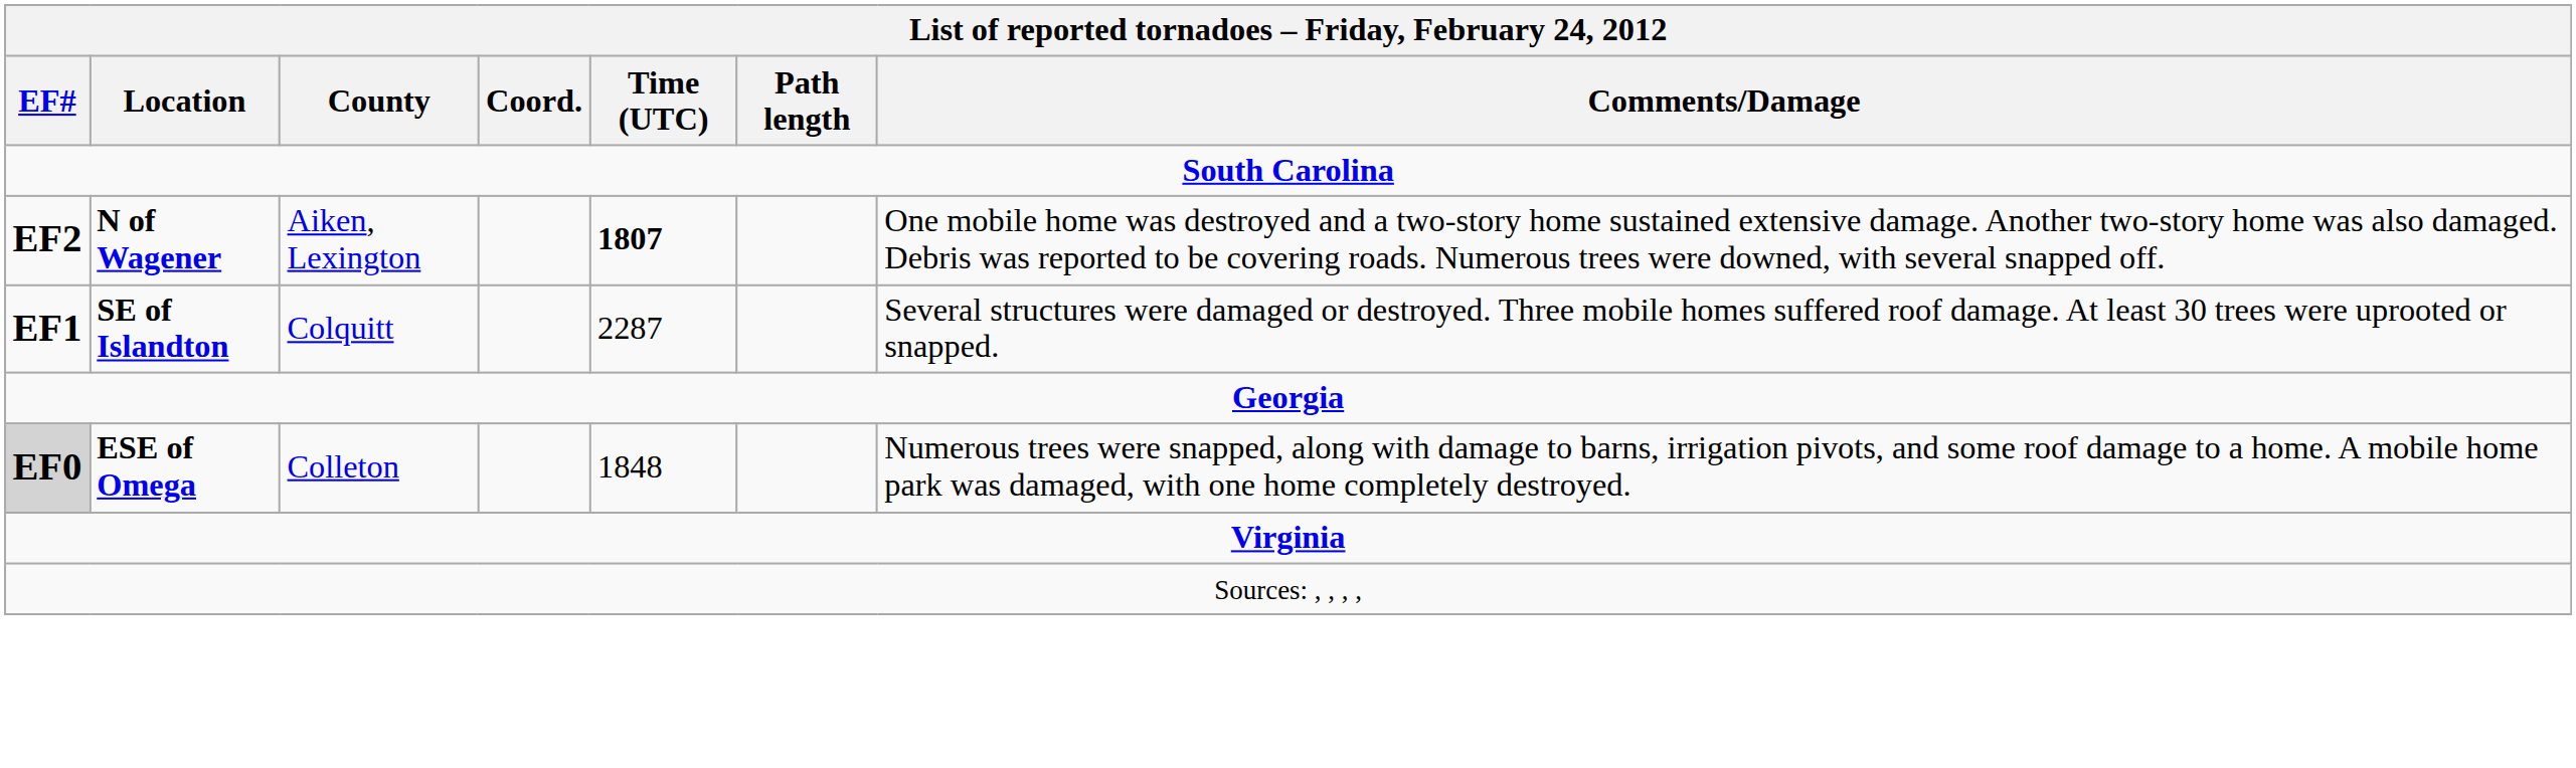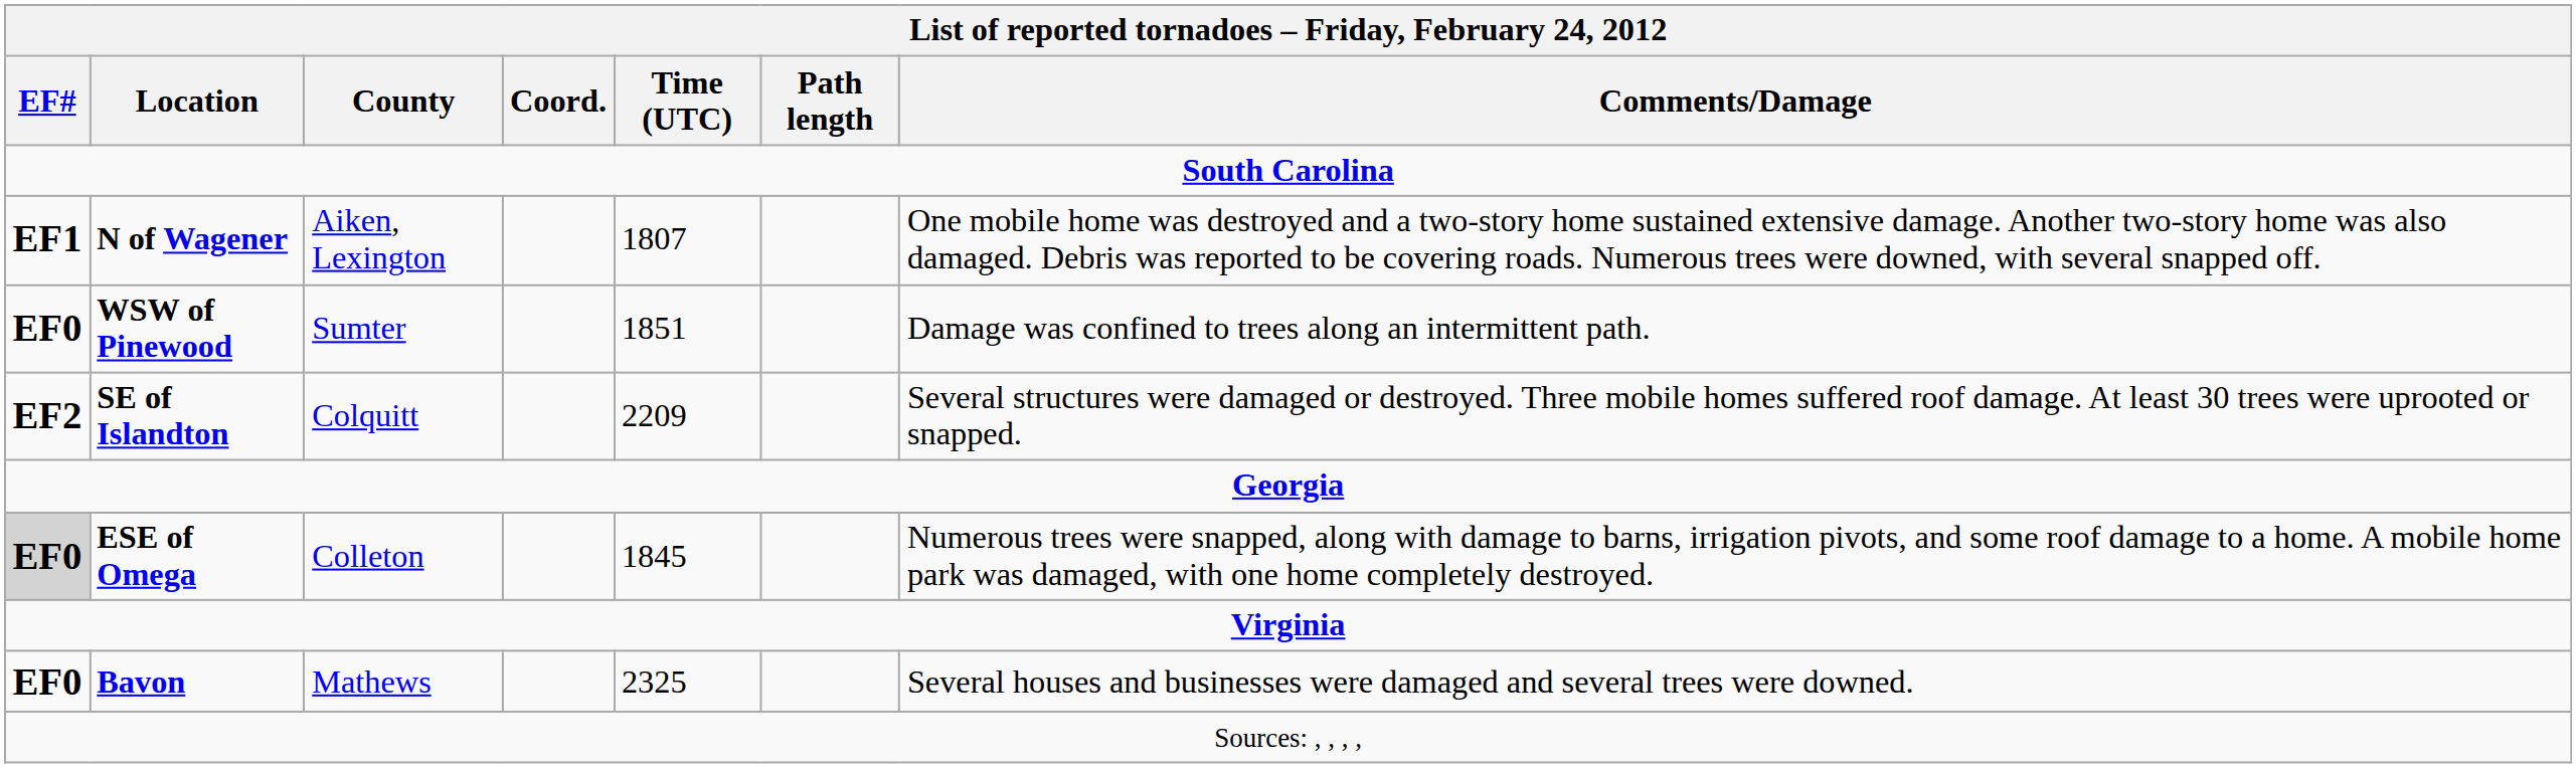N of Wagener | EF#: EF2 -> EF1
N of Wagener | Time (UTC): bold -> normal
+ row: EF0 | WSW of Pinewood | Sumter | 1851 | Damage was confined to trees along an intermittent path.
SE of Islandton | EF#: EF1 -> EF2
SE of Islandton | Time (UTC): 2287 -> 2209
ESE of Omega | Time (UTC): 1848 -> 1845
+ row: EF0 | Bavon | Mathews | 2325 | Several houses and businesses were damaged and several trees were downed.
